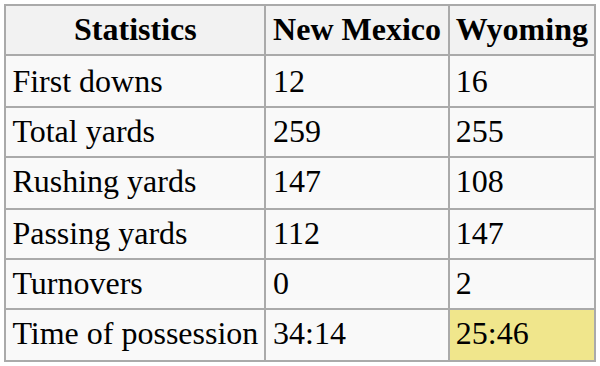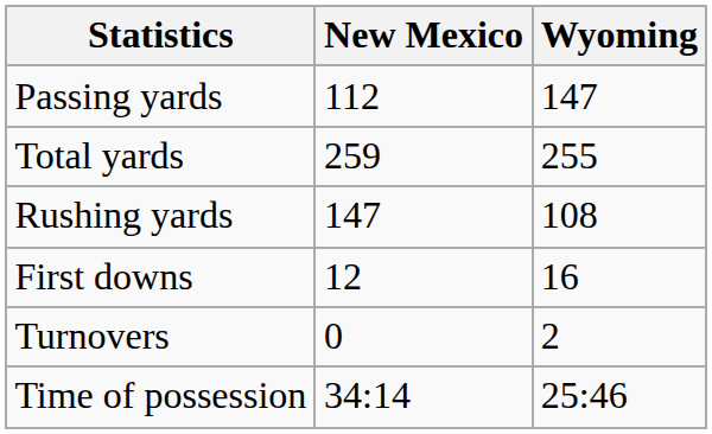rows swapped: First downs <-> Passing yards
Time of possession | Wyoming: khaki background -> no background
